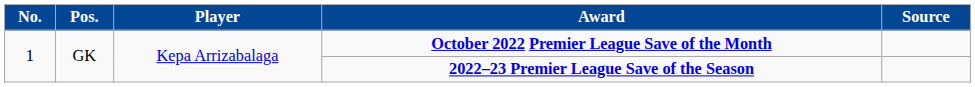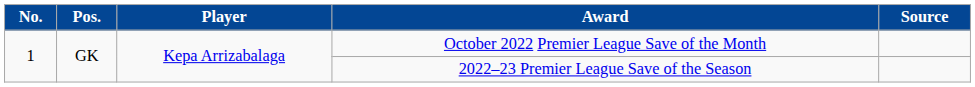October 2022 Premier League Save of the Month | Award: bold -> normal
2022–23 Premier League Save of the Season | Award: bold -> normal
